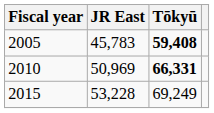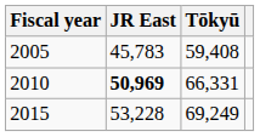2005 | Tōkyū: bold -> normal
2010 | JR East: normal -> bold
2010 | Tōkyū: bold -> normal
